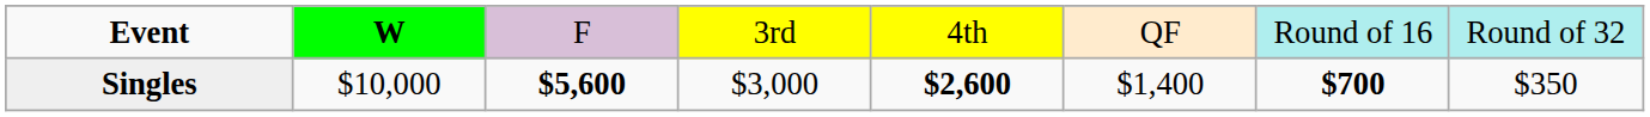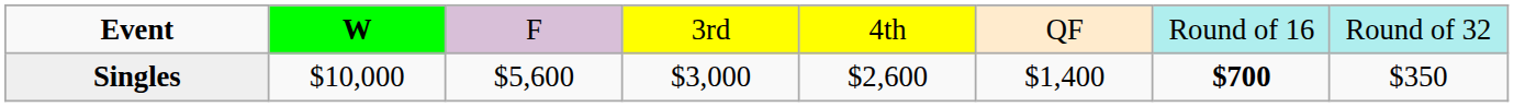Singles | column 3: bold -> normal
Singles | column 5: bold -> normal
